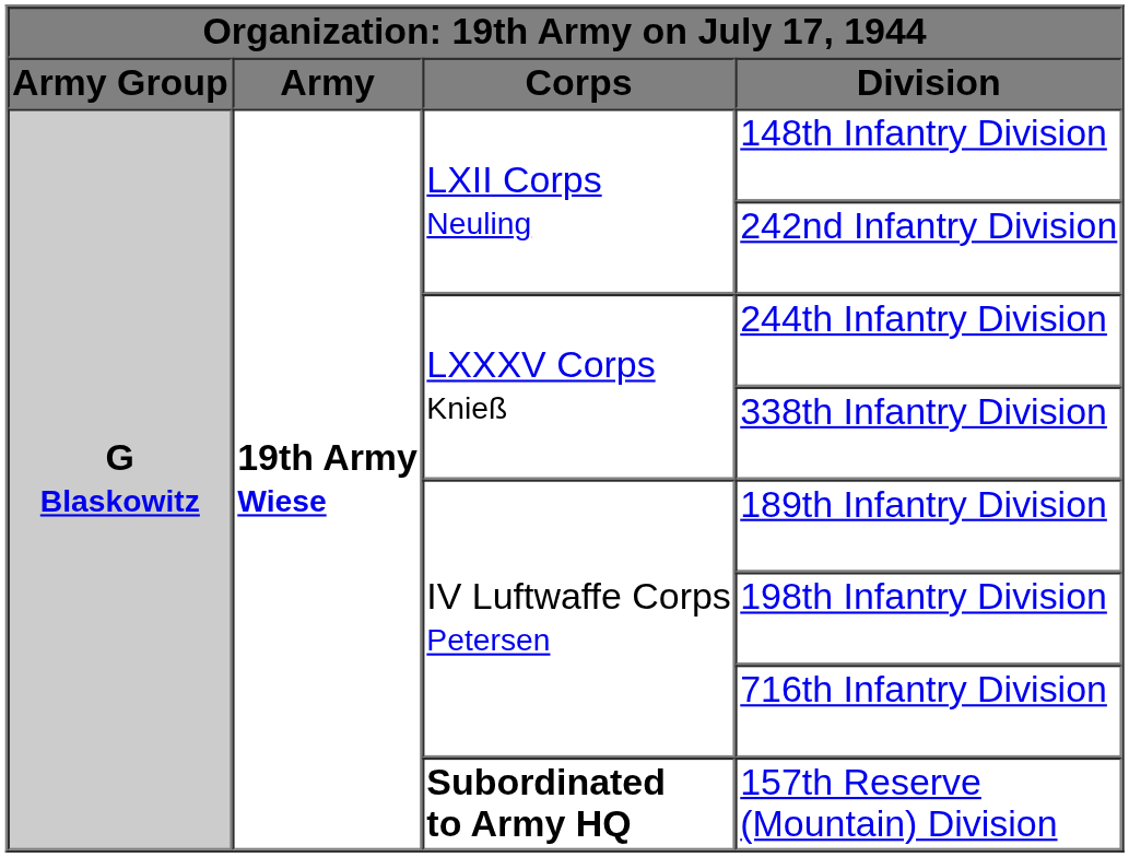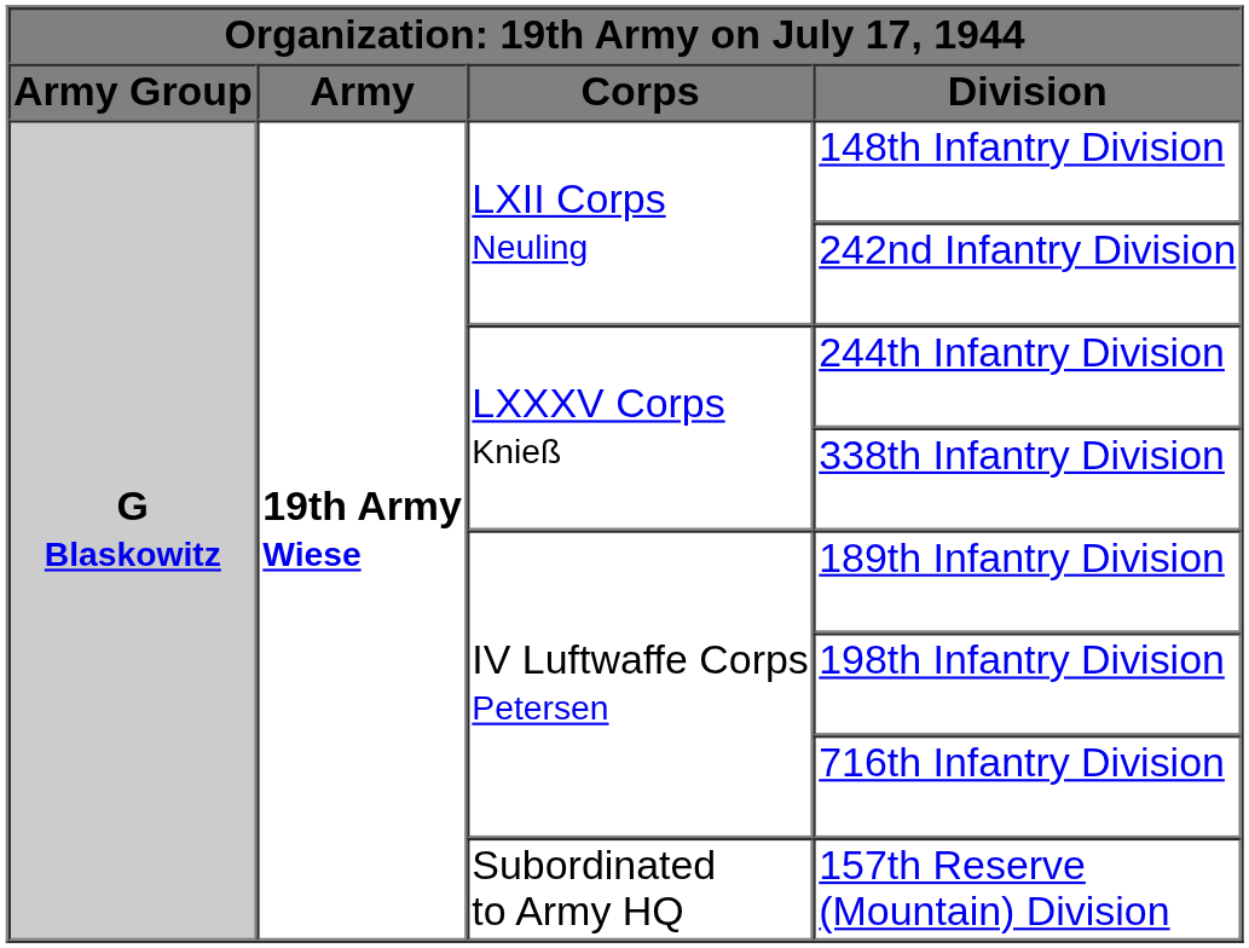157th Reserve (Mountain) Division | Corps: bold -> normal
